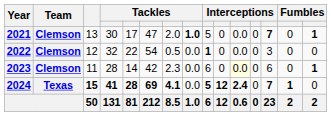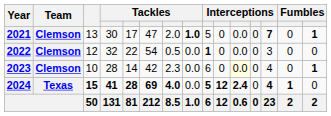2023 | column 3: 11 -> 10
2023 | column 13: 6 -> 4
2024 | column 7: 4.1 -> 4.0
2024 | column 13: 7 -> 4
